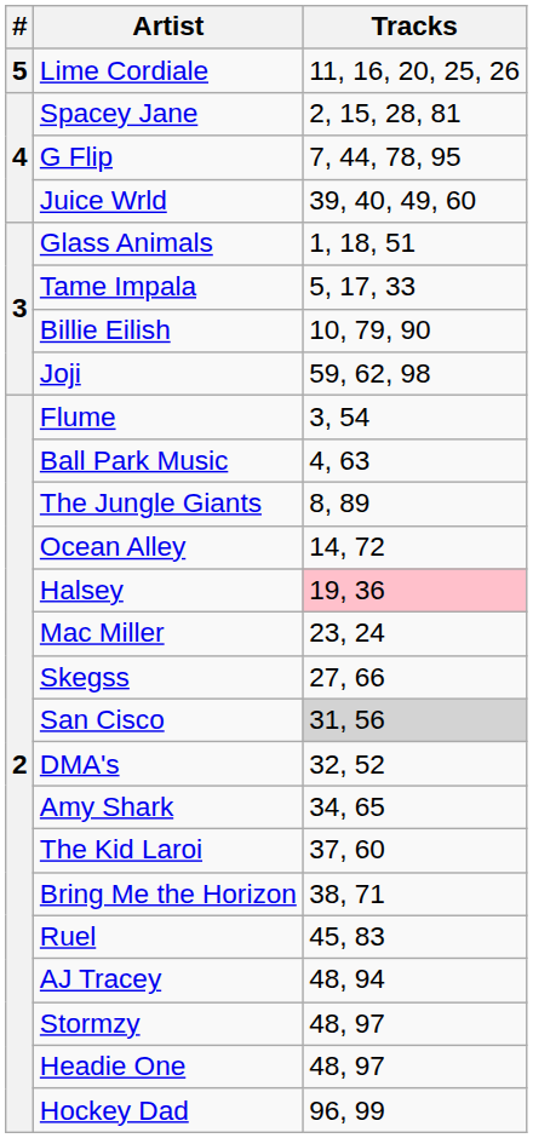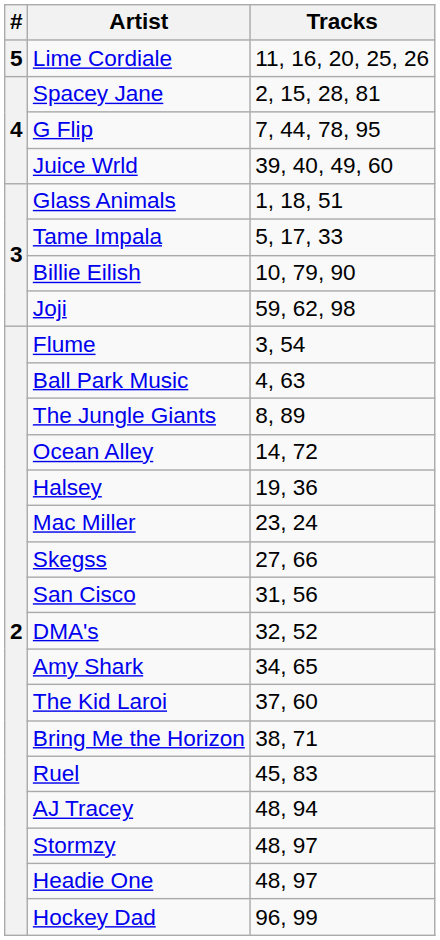Halsey | Tracks: pink background -> no background
San Cisco | Tracks: lightgrey background -> no background
